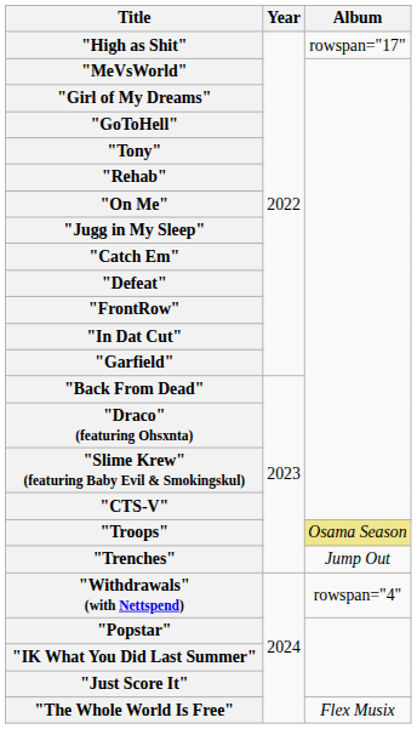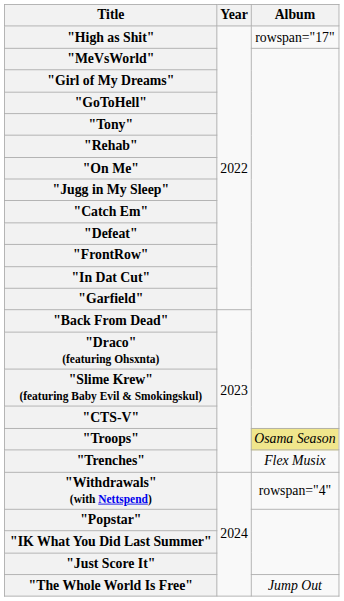"Trenches" | Album: Jump Out -> Flex Musix
"The Whole World Is Free" | Album: Flex Musix -> Jump Out
